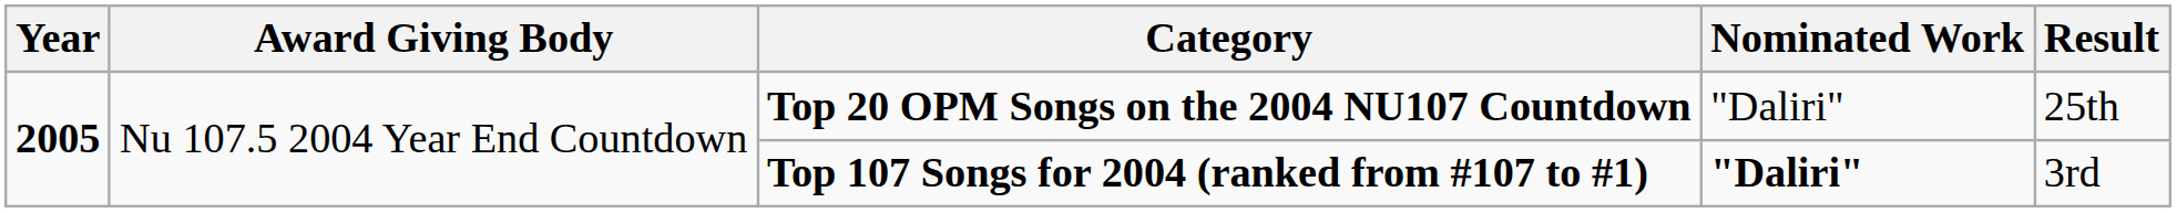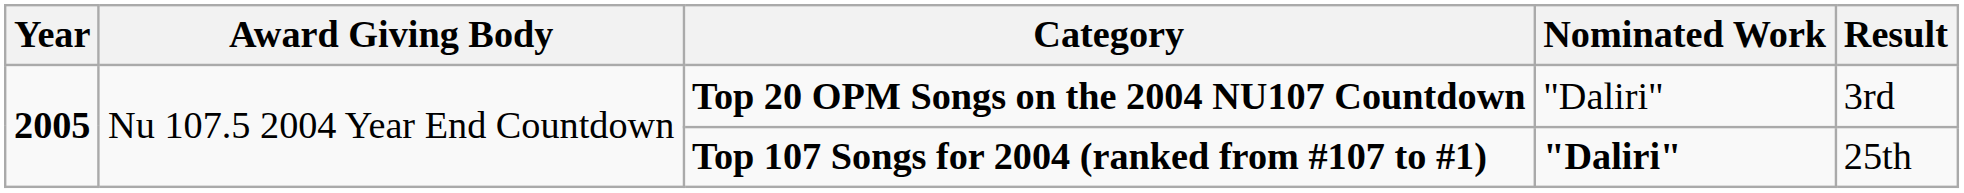Top 20 OPM Songs on the 2004 NU107 Countdown | Result: 25th -> 3rd
Top 107 Songs for 2004 (ranked from #107 to #1) | Result: 3rd -> 25th
